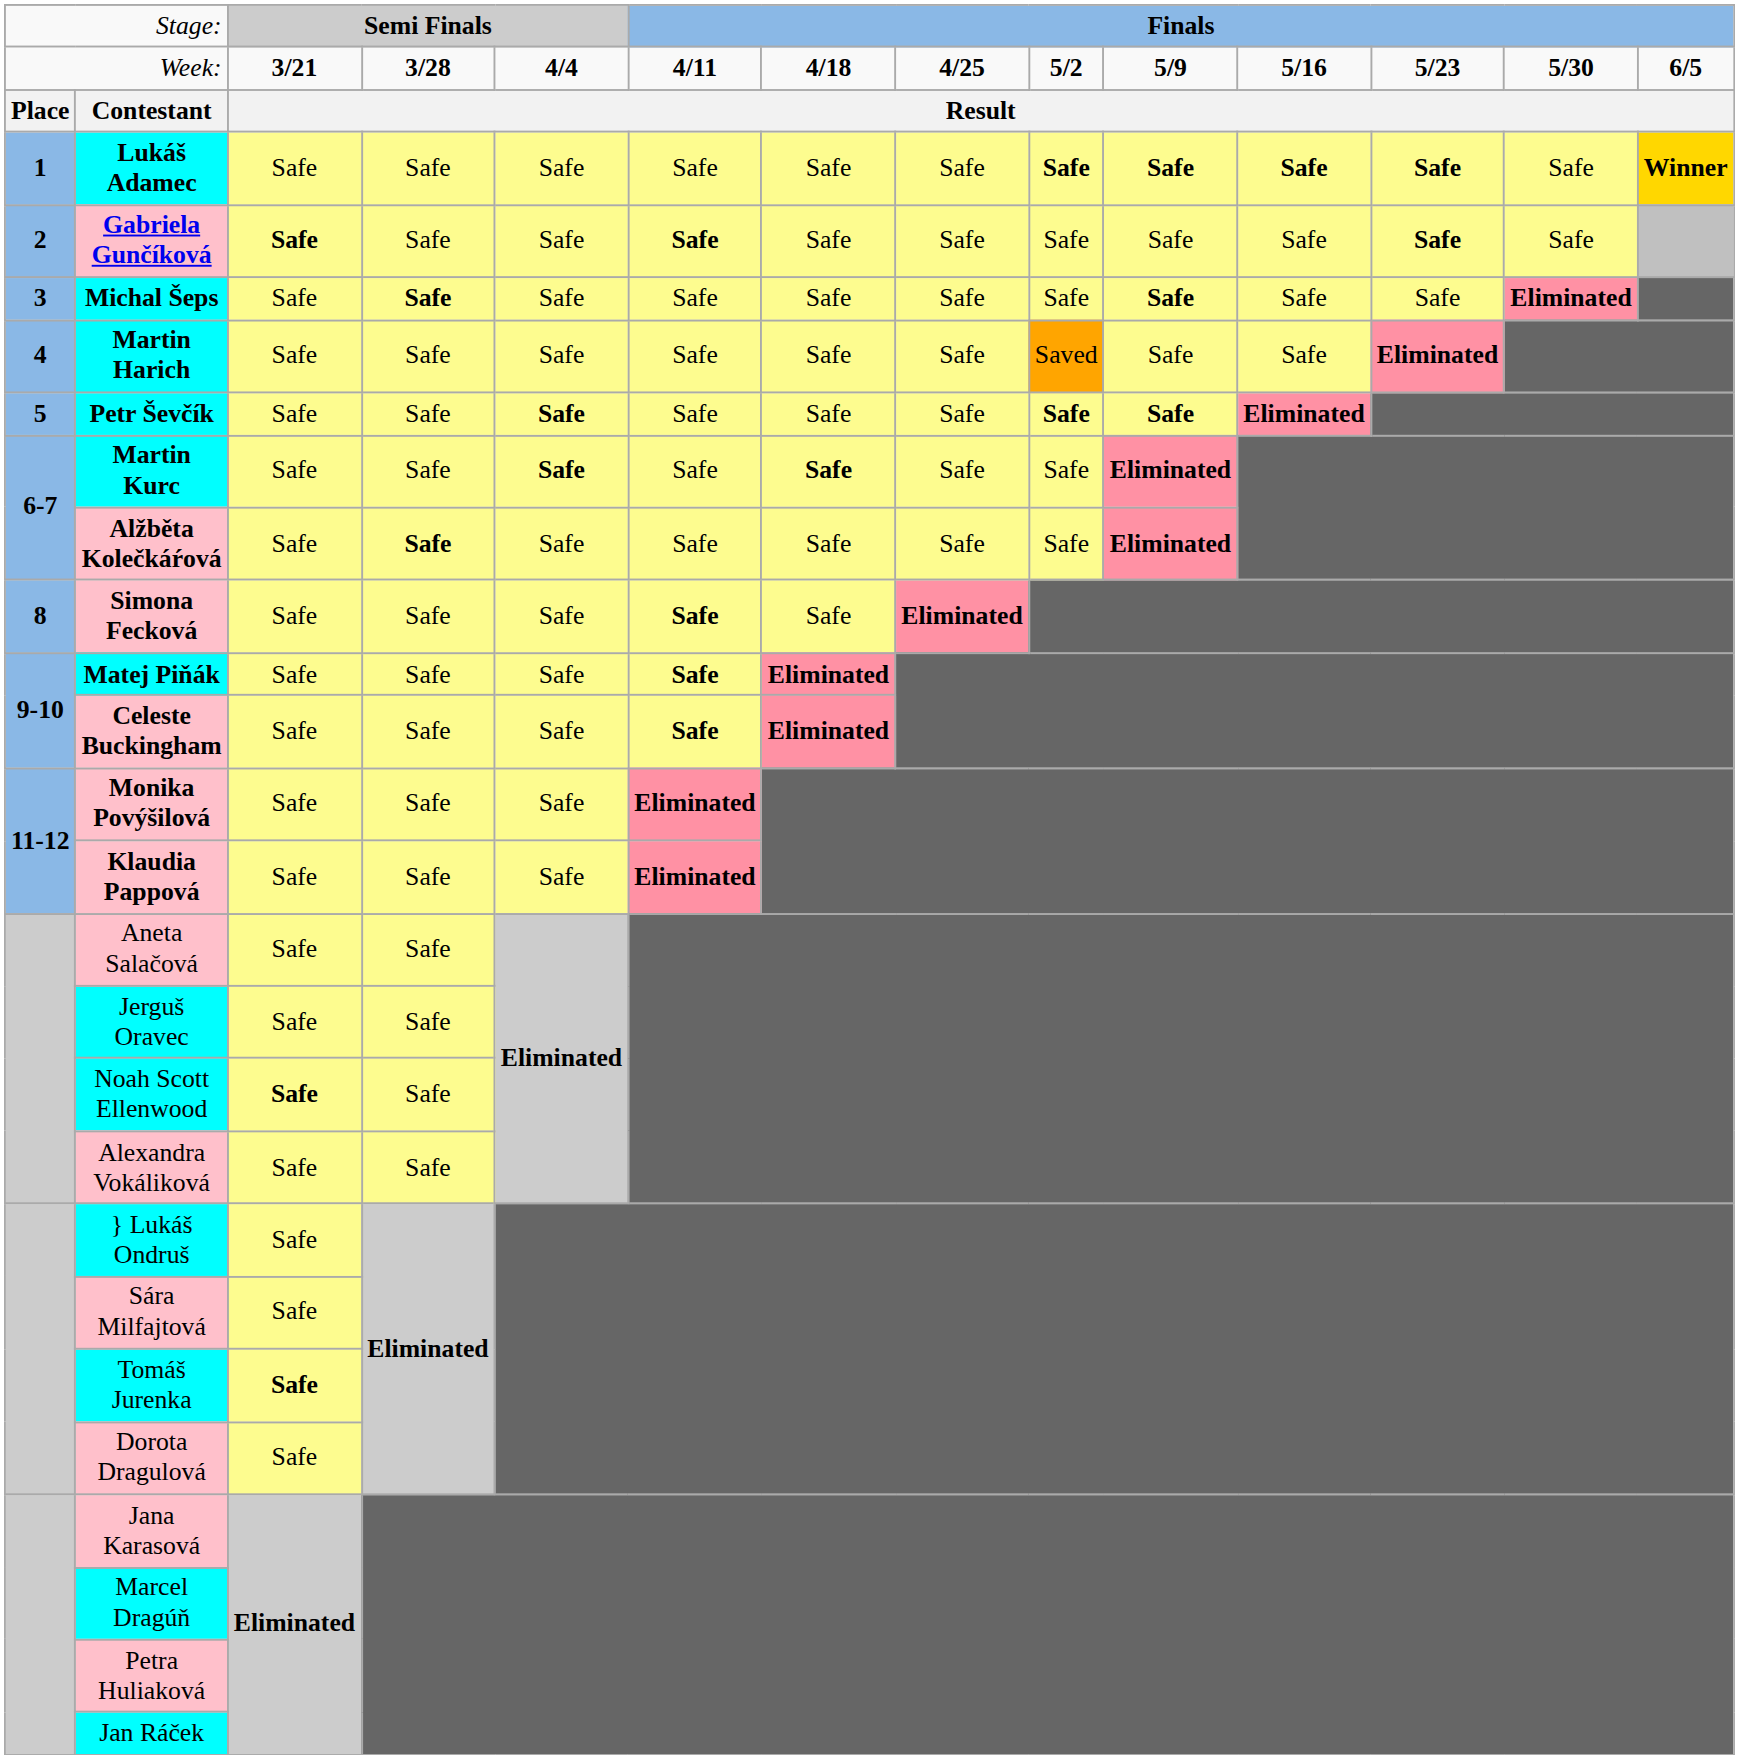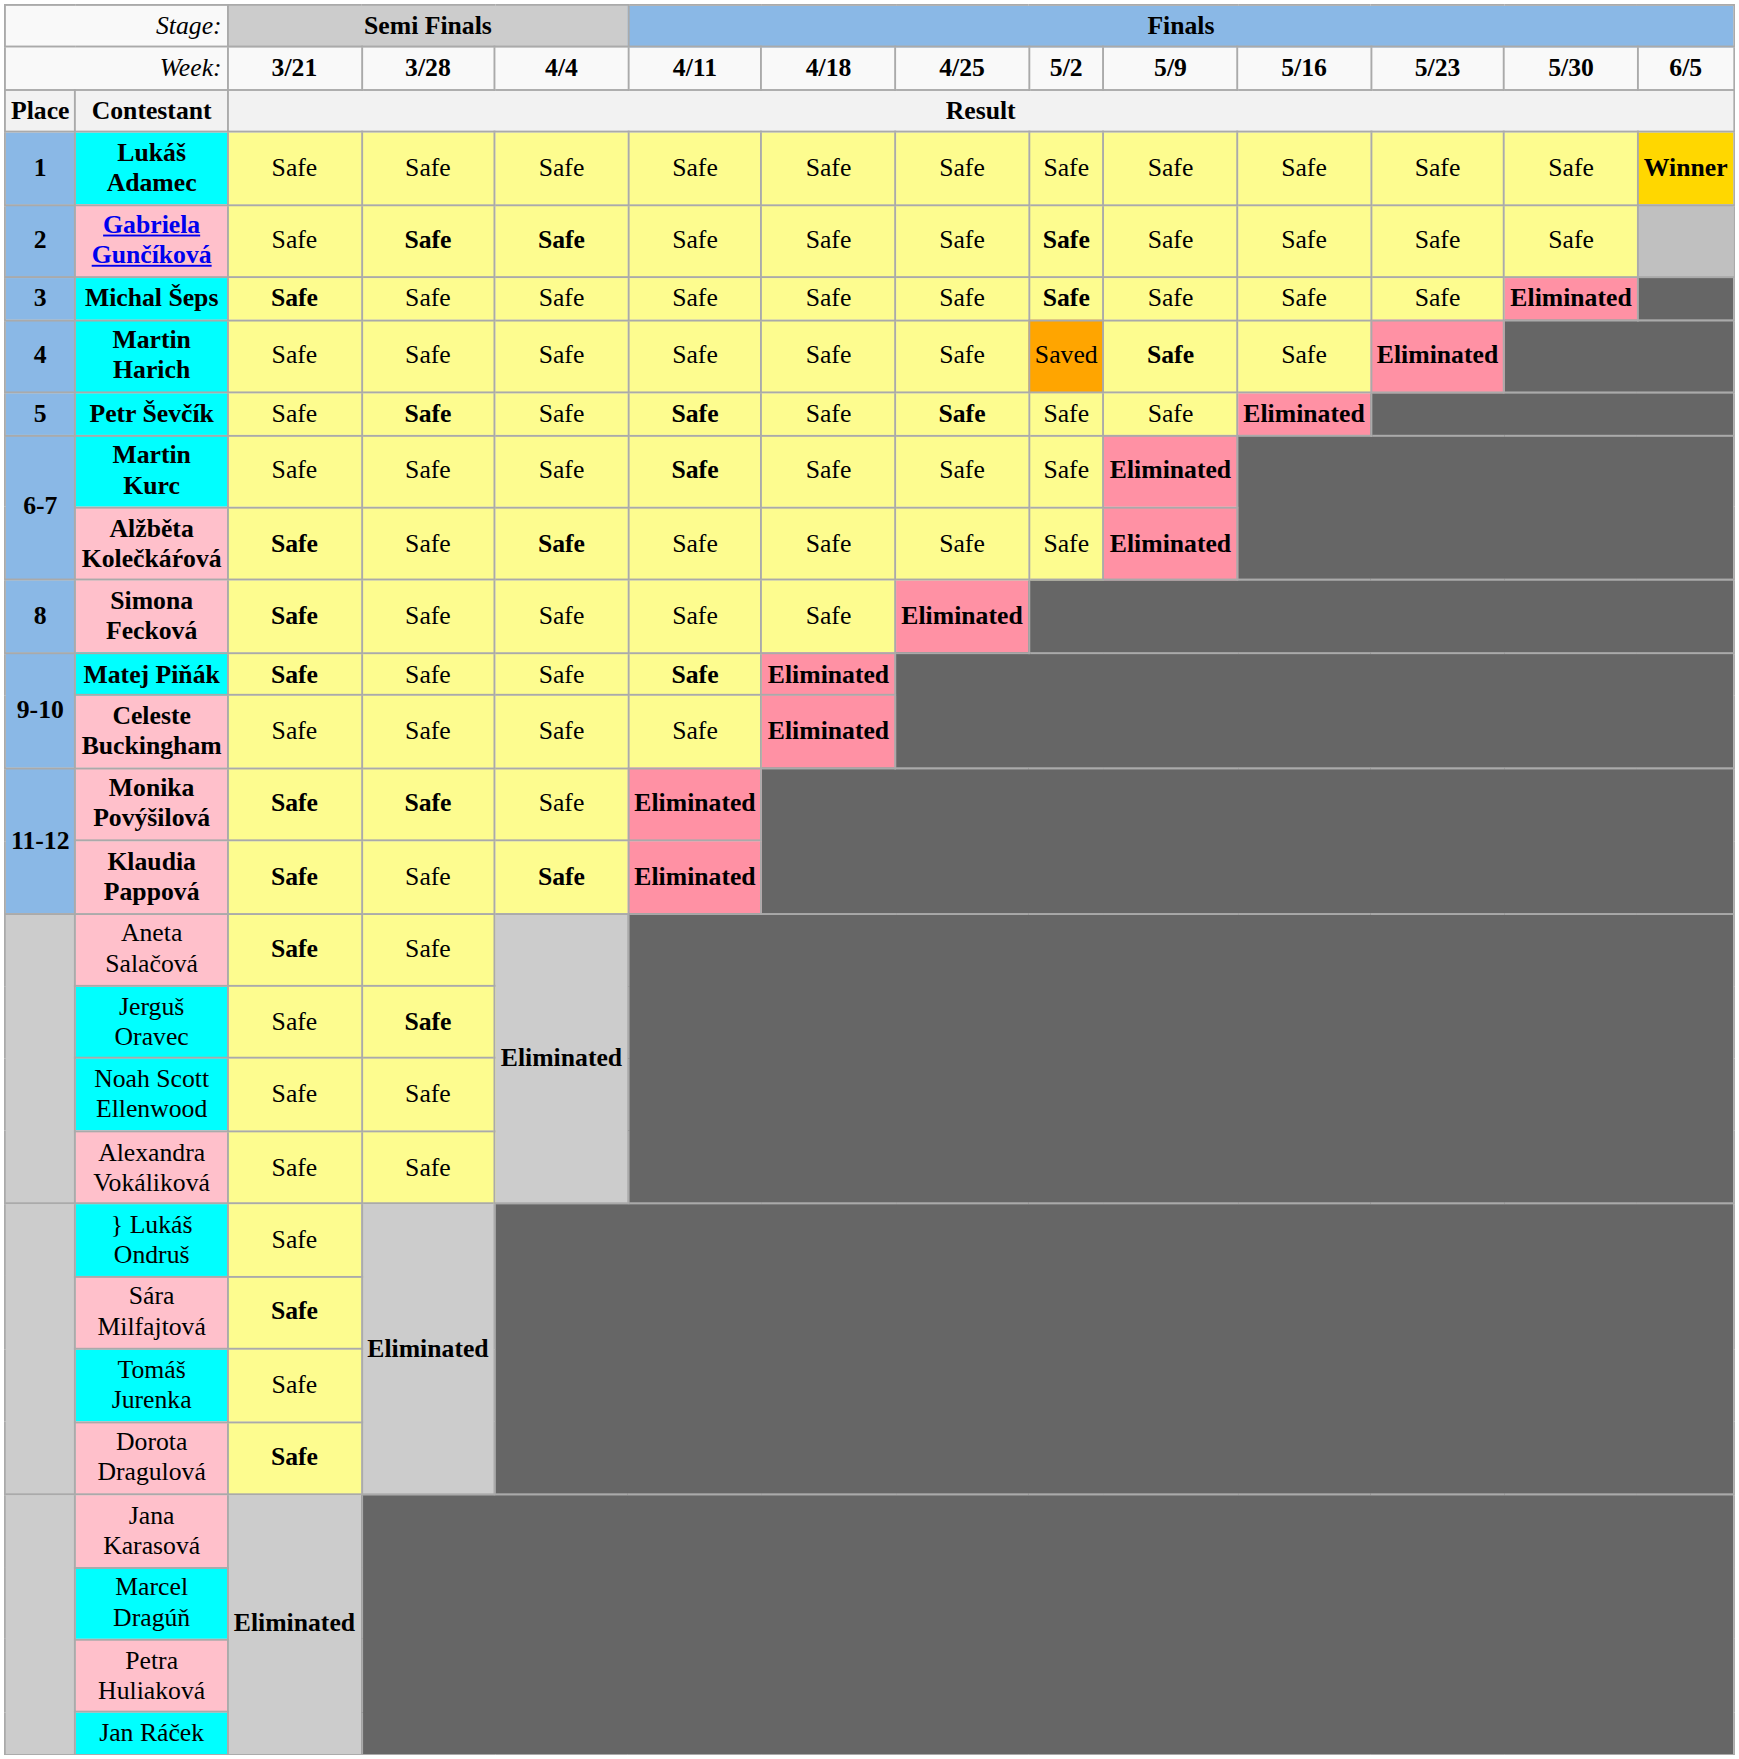Lukáš Adamec | column 9: bold -> normal
Lukáš Adamec | column 10: bold -> normal
Lukáš Adamec | column 11: bold -> normal
Lukáš Adamec | column 12: bold -> normal
Gabriela Gunčíková | column 3: bold -> normal
Gabriela Gunčíková | column 4: normal -> bold
Gabriela Gunčíková | column 5: normal -> bold
Gabriela Gunčíková | column 6: bold -> normal
Gabriela Gunčíková | column 9: normal -> bold
Gabriela Gunčíková | column 12: bold -> normal
Michal Šeps | column 3: normal -> bold
Michal Šeps | column 4: bold -> normal
Michal Šeps | column 9: normal -> bold
Michal Šeps | column 10: bold -> normal
Martin Harich | column 10: normal -> bold
Petr Ševčík | column 4: normal -> bold
Petr Ševčík | column 5: bold -> normal
Petr Ševčík | column 6: normal -> bold
Petr Ševčík | column 8: normal -> bold
Petr Ševčík | column 9: bold -> normal
Petr Ševčík | column 10: bold -> normal
Martin Kurc | column 5: bold -> normal
Martin Kurc | column 6: normal -> bold
Martin Kurc | column 7: bold -> normal
Alžběta Kolečkáŕová | column 3: normal -> bold
Alžběta Kolečkáŕová | column 4: bold -> normal
Alžběta Kolečkáŕová | column 5: normal -> bold
Simona Fecková | column 3: normal -> bold
Simona Fecková | column 6: bold -> normal
Matej Piňák | column 3: normal -> bold
Celeste Buckingham | column 6: bold -> normal
Monika Povýšilová | column 3: normal -> bold
Monika Povýšilová | column 4: normal -> bold
Klaudia Pappová | column 3: normal -> bold
Klaudia Pappová | column 5: normal -> bold
Aneta Salačová | column 3: normal -> bold
Jerguš Oravec | column 4: normal -> bold
Noah Scott Ellenwood | column 3: bold -> normal
Sára Milfajtová | column 3: normal -> bold
Tomáš Jurenka | column 3: bold -> normal
Dorota Dragulová | column 3: normal -> bold
